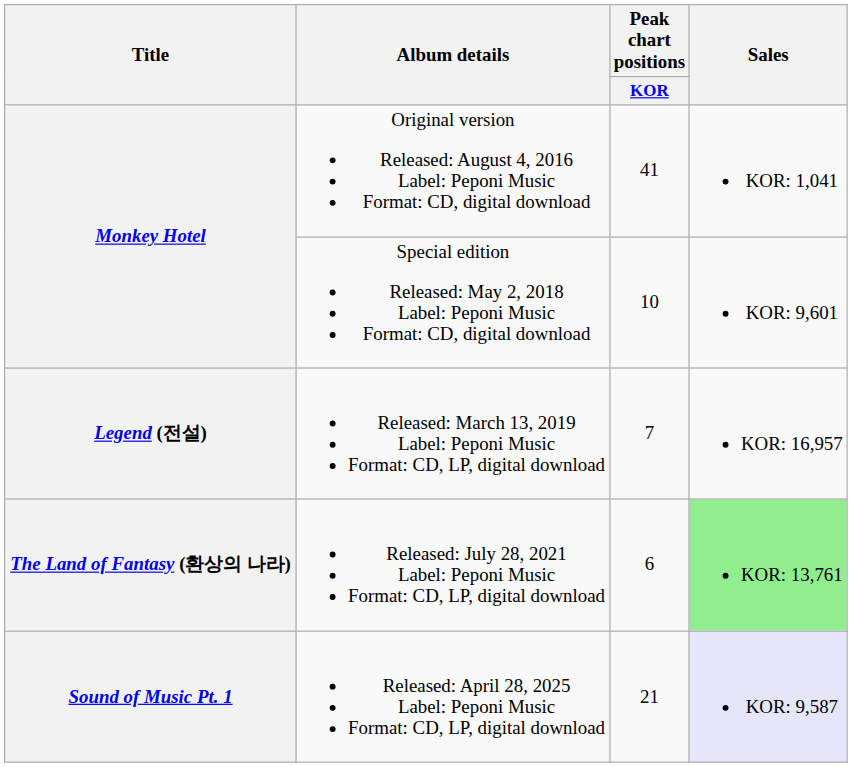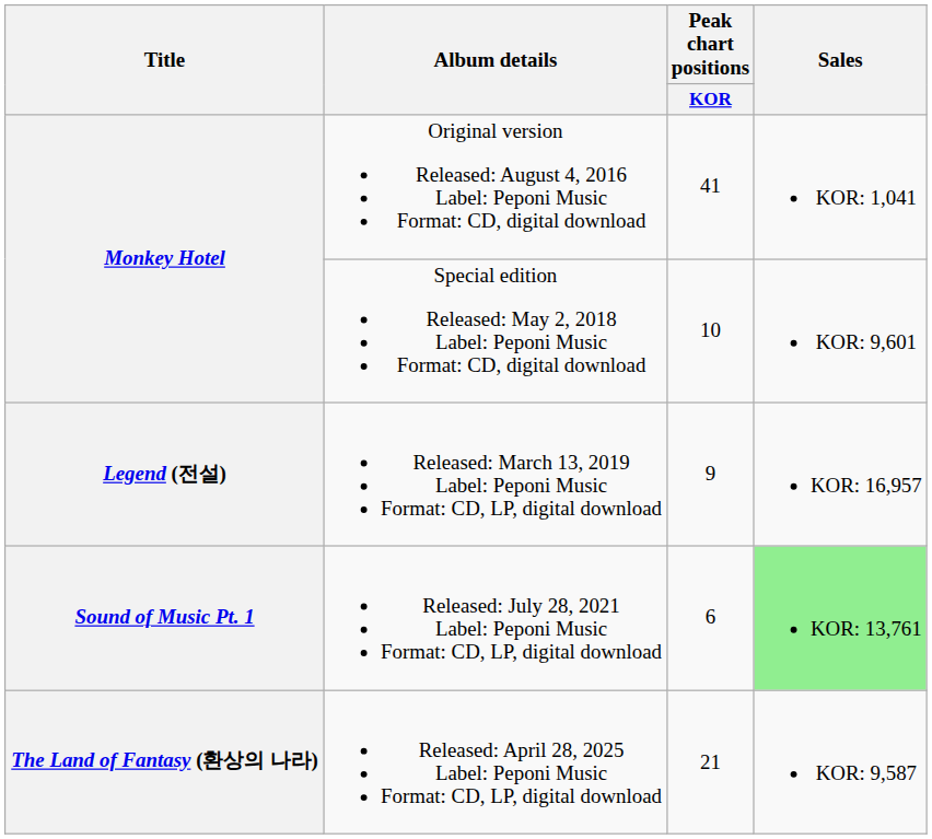row 5 | Peak chart positions / KOR: 7 -> 9
row 6 | Title: The Land of Fantasy (환상의 나라) -> Sound of Music Pt. 1
row 7 | Title: Sound of Music Pt. 1 -> The Land of Fantasy (환상의 나라)
row 7 | Sales: lavender background -> no background
